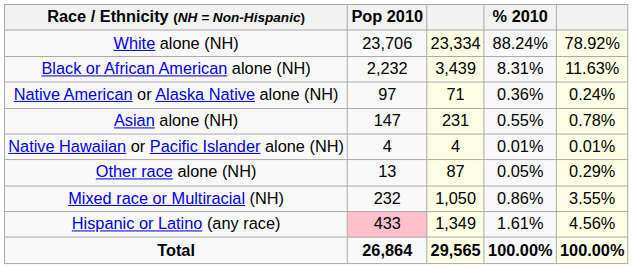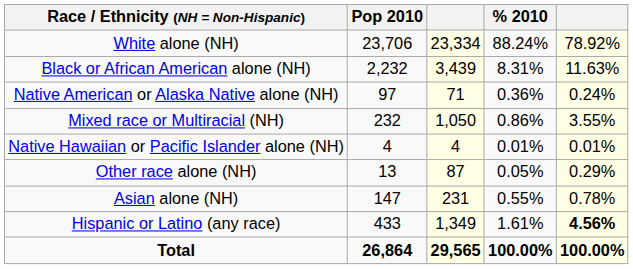rows swapped: Asian alone (NH) <-> Mixed race or Multiracial (NH)
Hispanic or Latino (any race) | Pop 2010: pink background -> no background
Hispanic or Latino (any race) | column 5: normal -> bold
